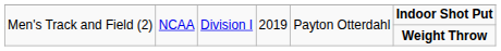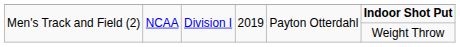row 2 | column 6: bold -> normal
